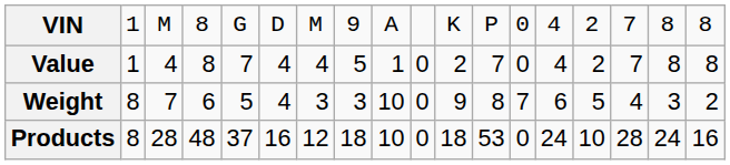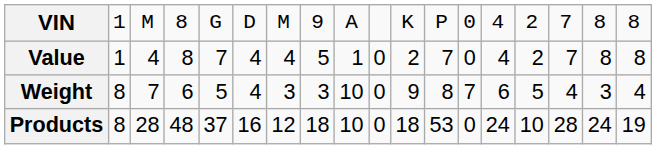Weight | column 18: 2 -> 4
Products | column 18: 16 -> 19
